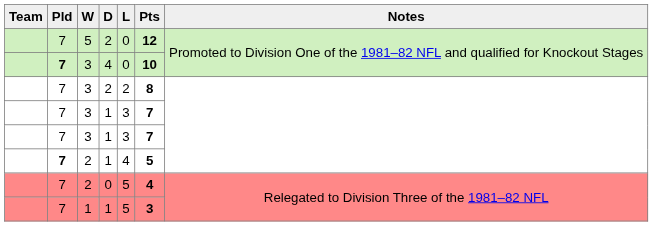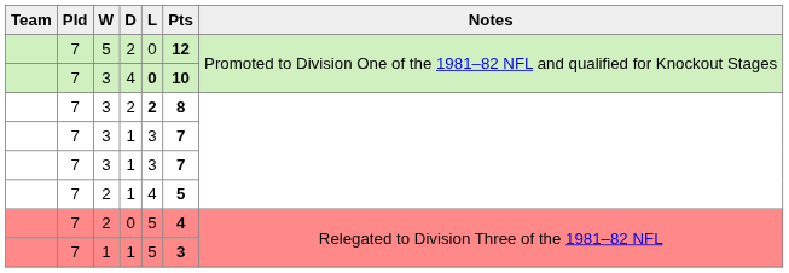3 / 4 | Pld: bold -> normal
3 / 4 | L: normal -> bold
3 / 2 | L: normal -> bold
2 / 1 | Pld: bold -> normal
